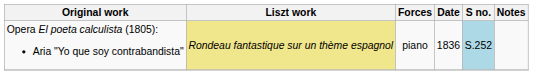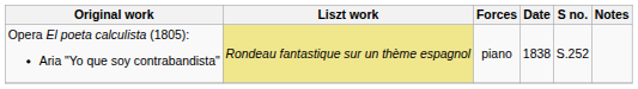row 2 | Date: 1836 -> 1838
row 2 | S no.: lightblue background -> no background
